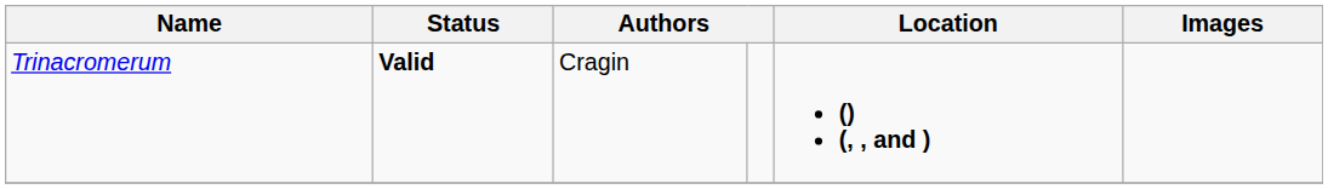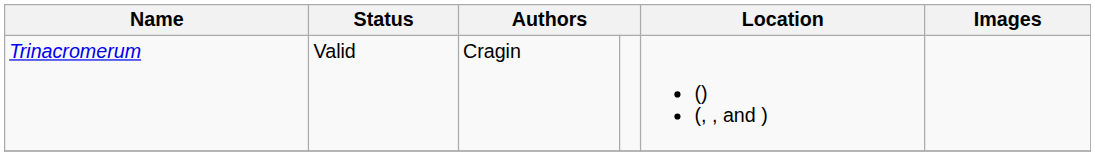Trinacromerum | Status: bold -> normal
Trinacromerum | Location: bold -> normal
